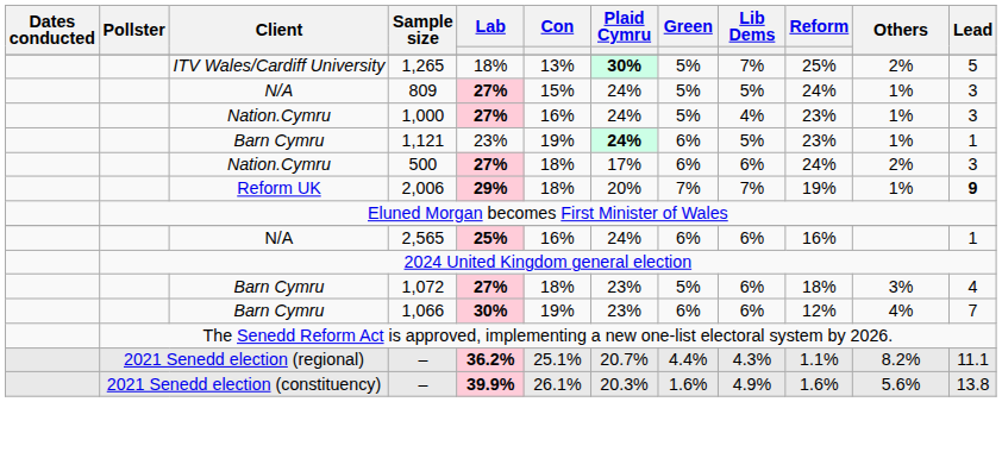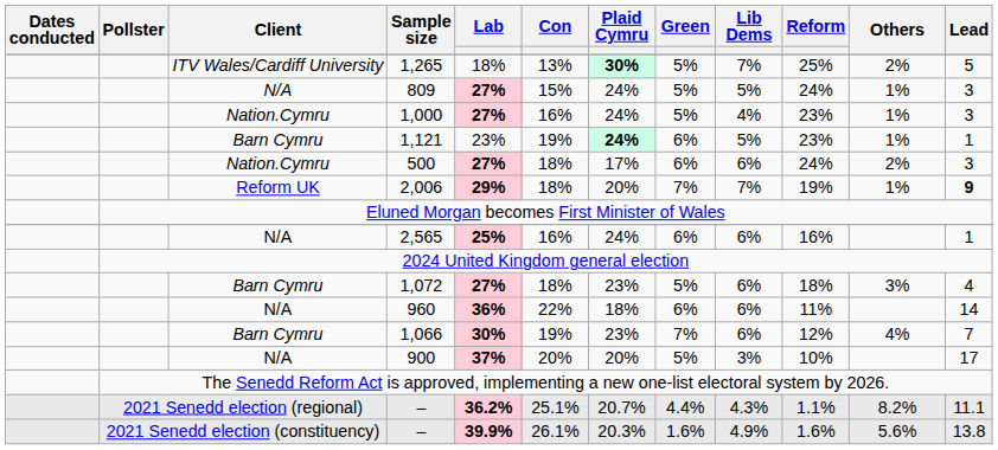+ row: N/A | 960 | 36% | 22% | 18% | 6% | 6% | 11% | 14
1,066 | Green: 6% -> 7%
+ row: N/A | 900 | 37% | 20% | 20% | 5% | 3% | 10% | 17
